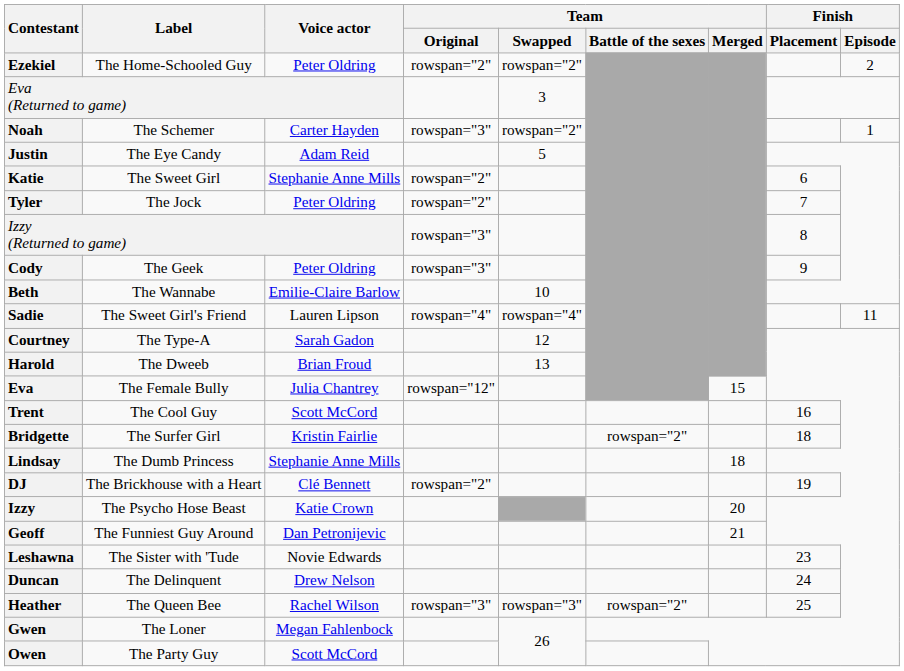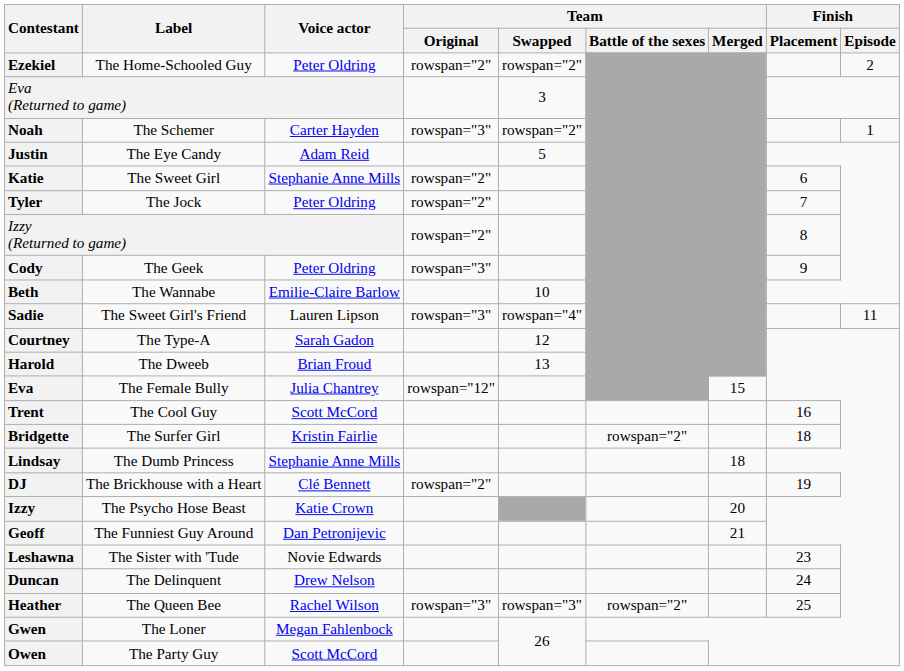Izzy (Returned to game) | Team / Original: rowspan="3" -> rowspan="2"
Sadie | Team / Original: rowspan="4" -> rowspan="3"
